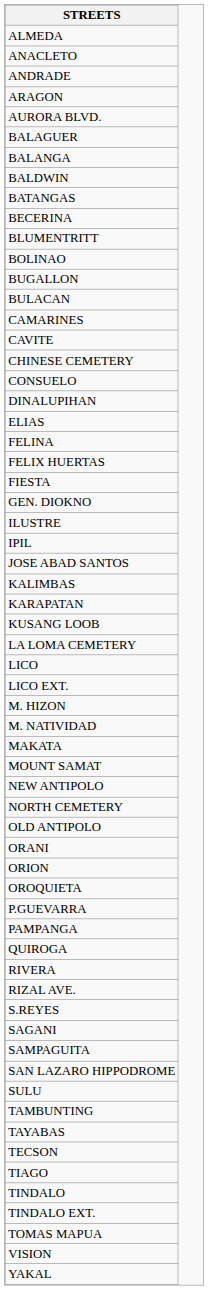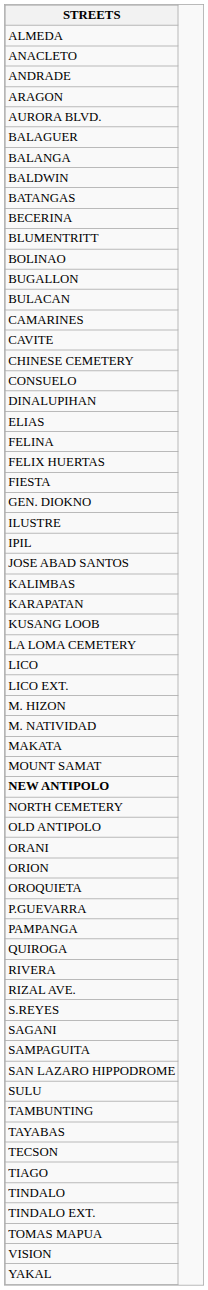row 39 | column 1: normal -> bold
